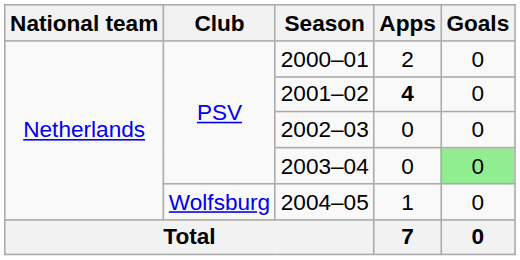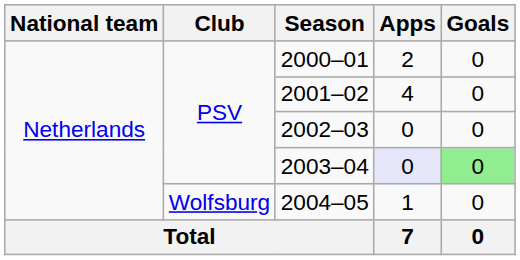2001–02 | Apps: bold -> normal
2003–04 | Apps: no background -> lavender background
